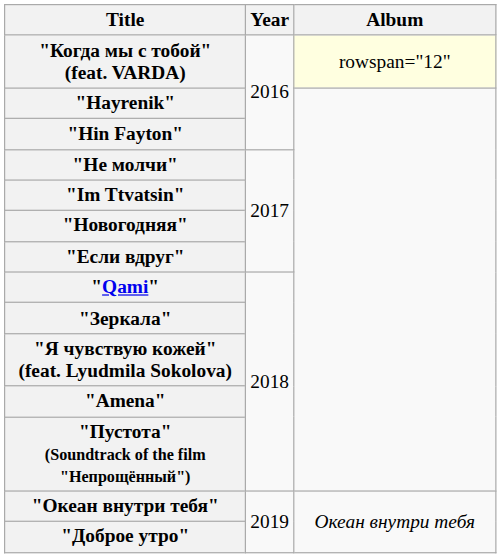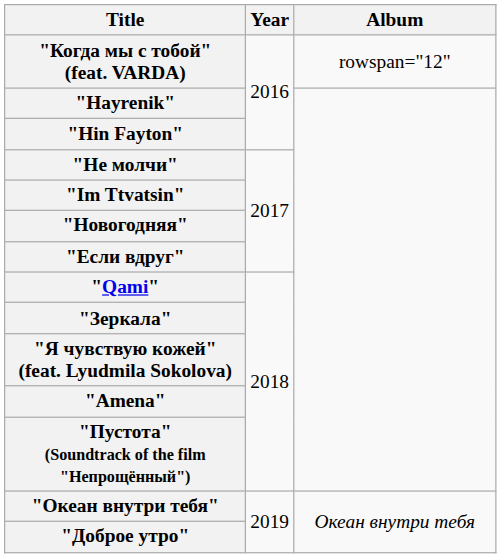"Когда мы с тобой" (feat. VARDA) | Album: lightyellow background -> no background
